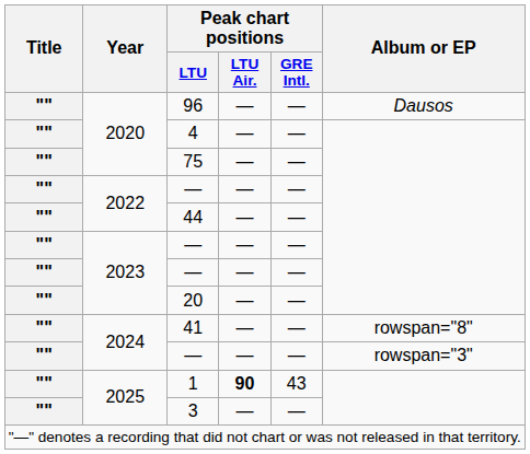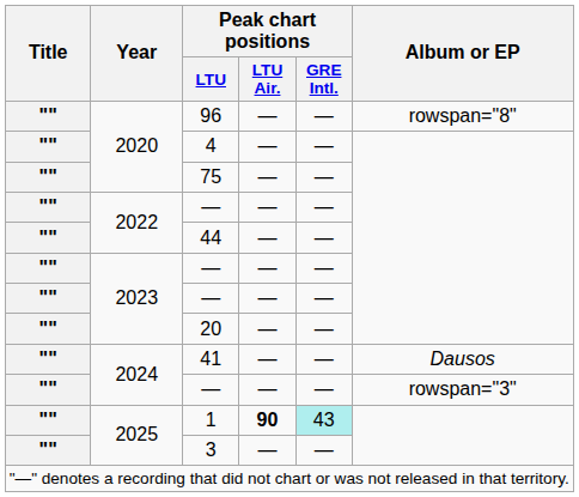96 | Album or EP: Dausos -> rowspan="8"
41 | Album or EP: rowspan="8" -> Dausos
1 | Peak chart positions / GRE Intl.: no background -> paleturquoise background
